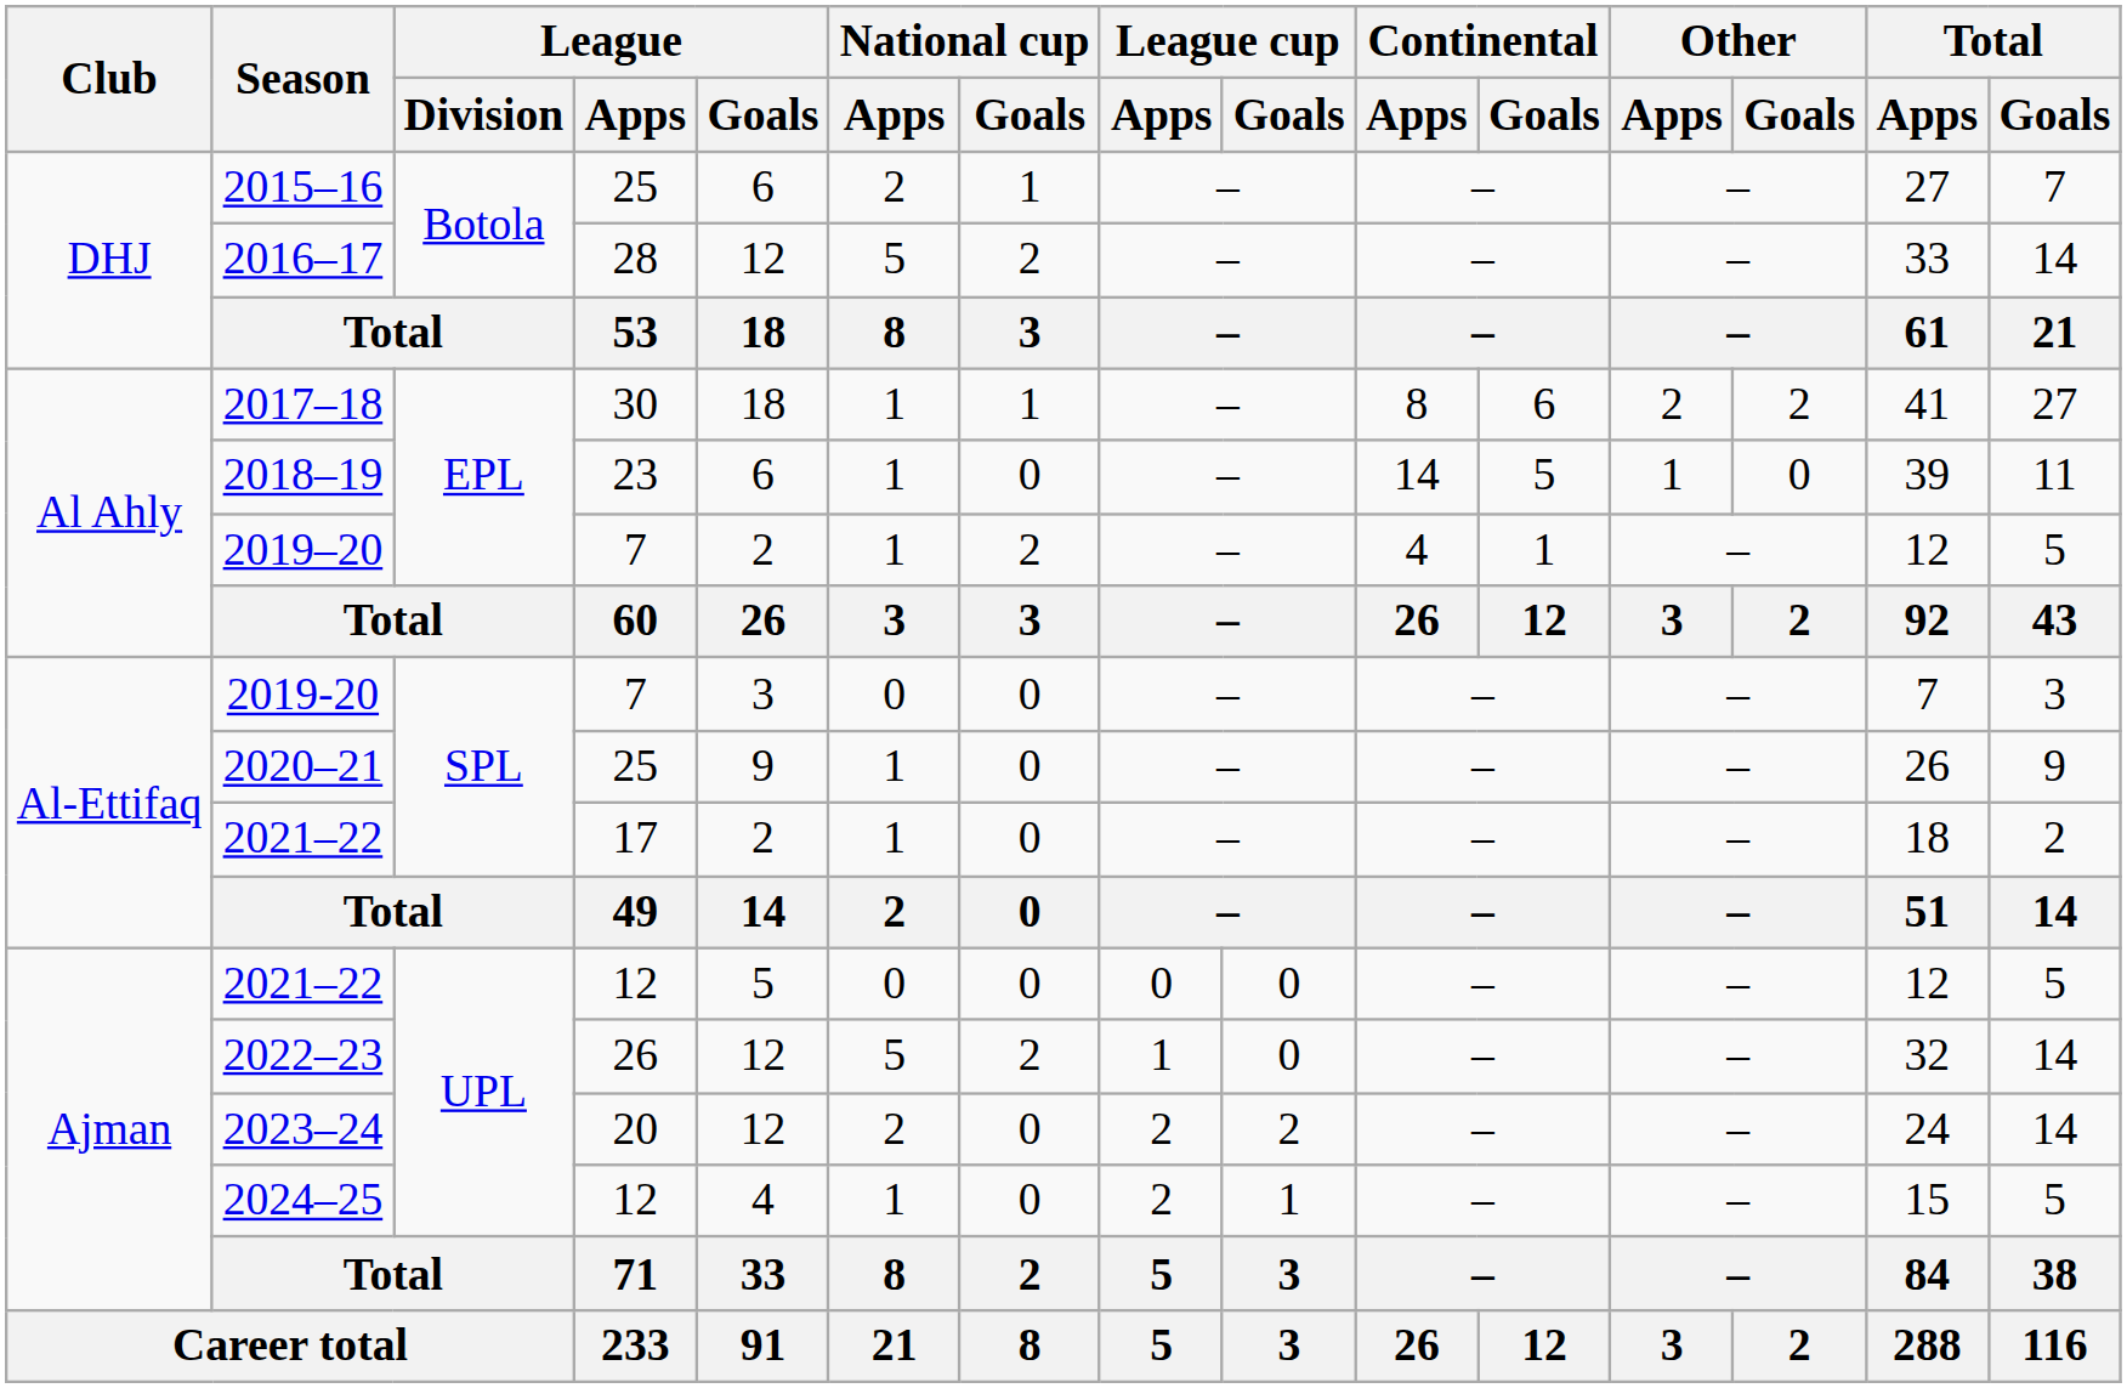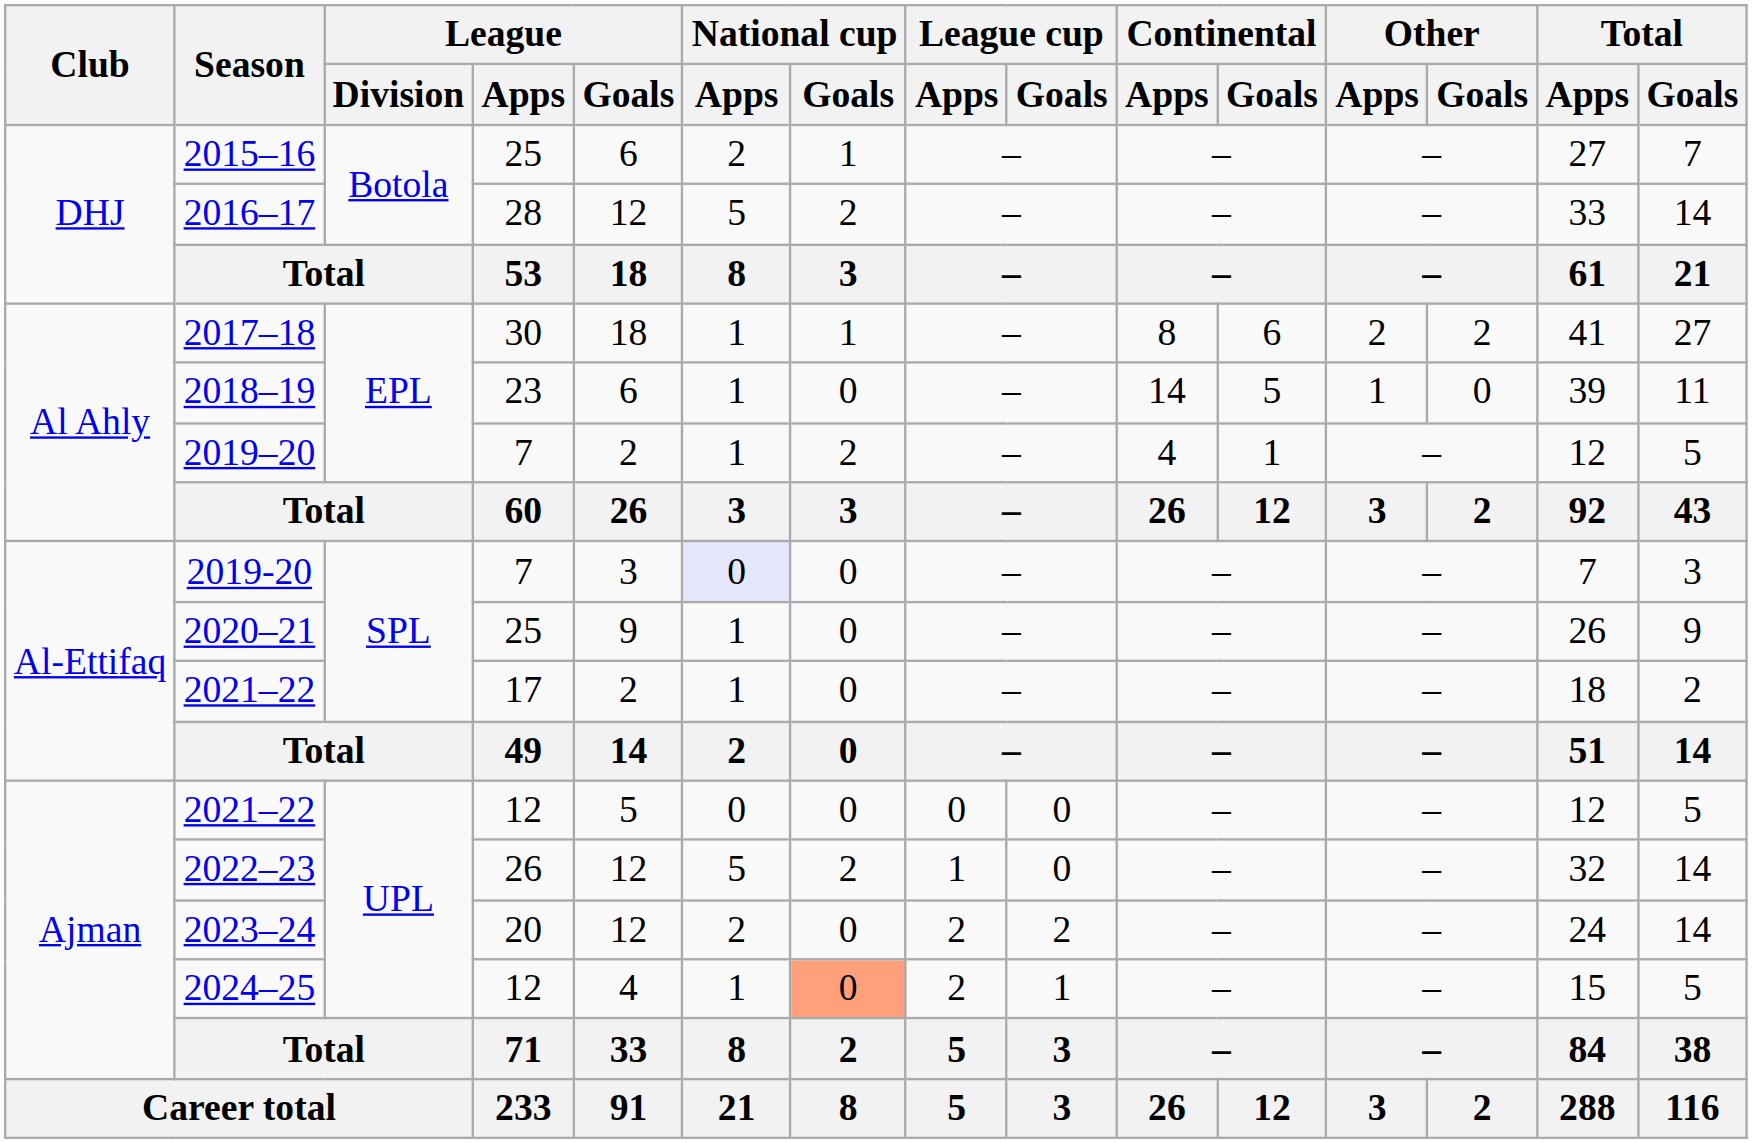2019-20 | National cup / Apps: no background -> lavender background
2024–25 | National cup / Goals: no background -> lightsalmon background
